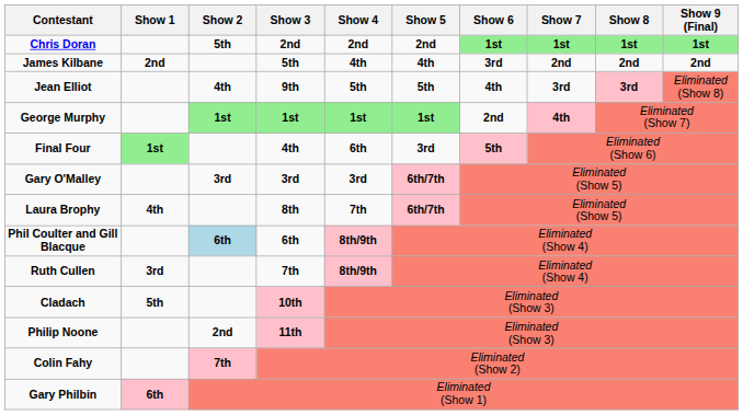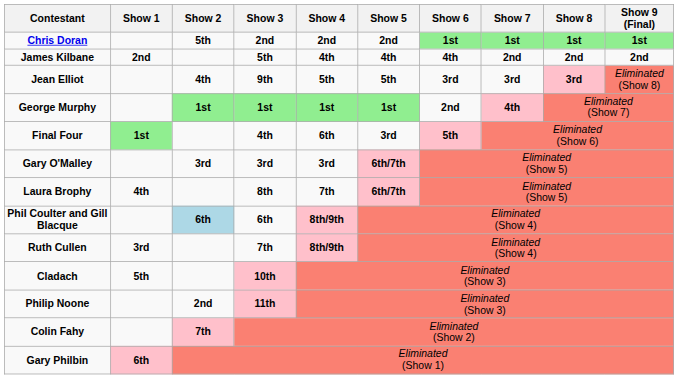James Kilbane | Show 6: 3rd -> 4th
Jean Elliot | Show 6: 4th -> 3rd
